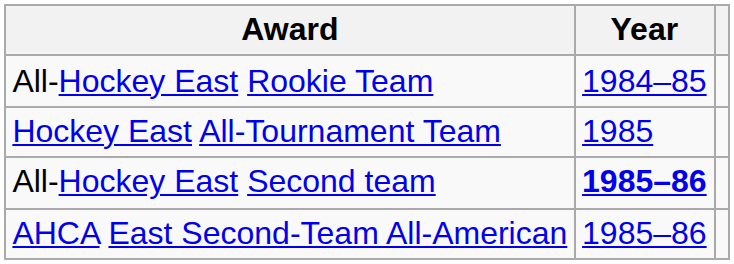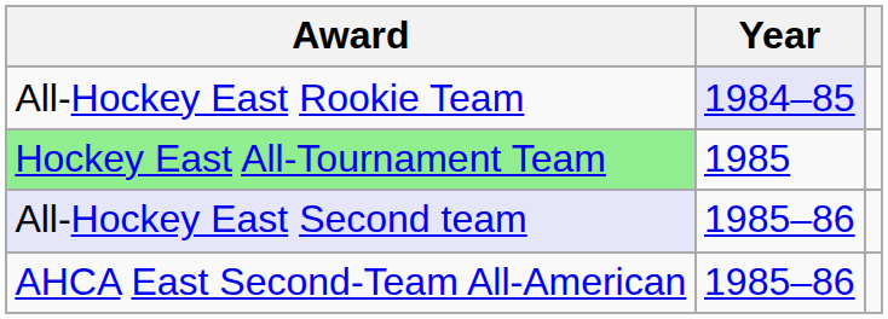row 2 | Year: no background -> lavender background
row 3 | Award: no background -> lightgreen background
row 4 | Award: no background -> lavender background
row 4 | Year: bold -> normal
